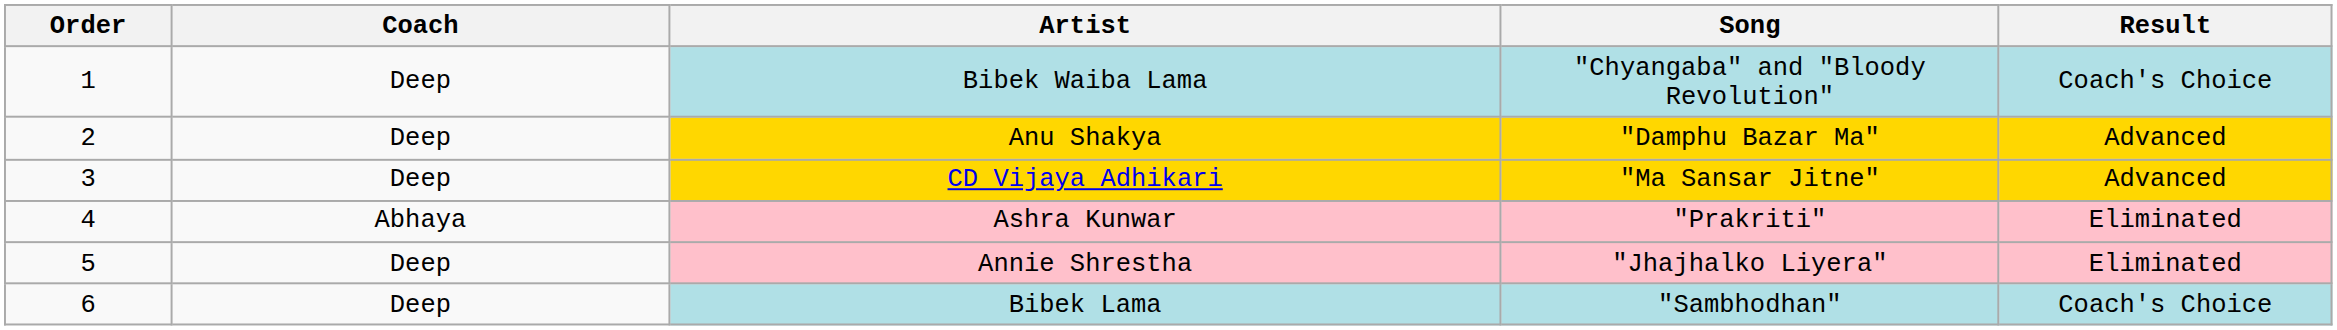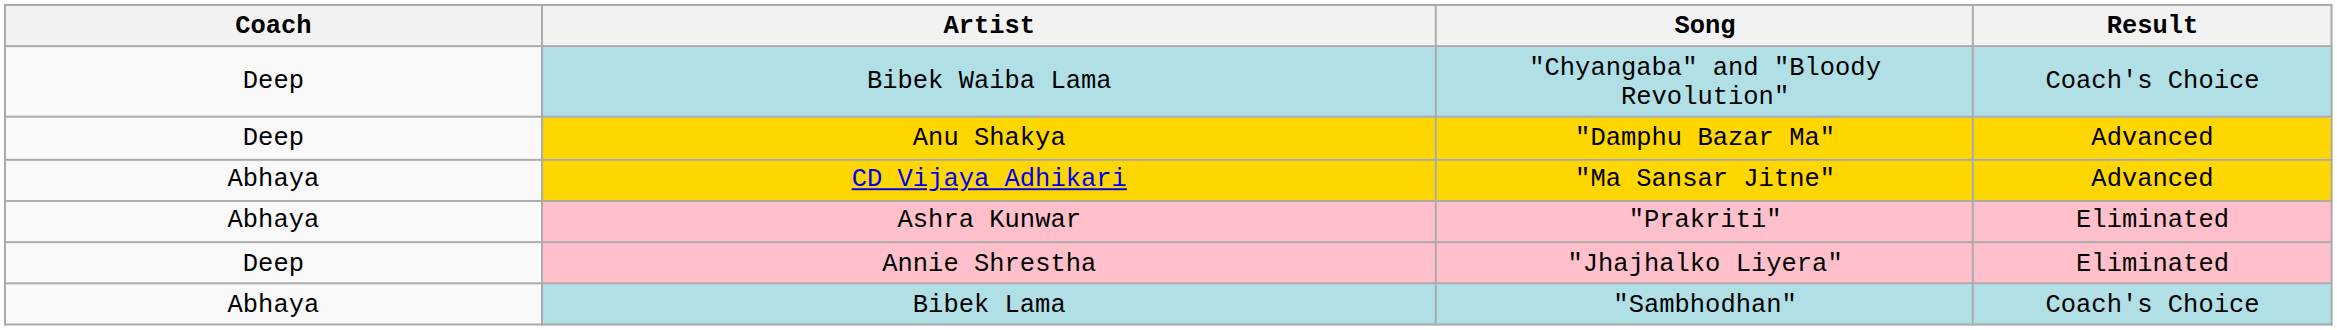- column: Order | 1 | 2 | 3 | 4 | 5 | 6
CD Vijaya Adhikari | Coach: Deep -> Abhaya
Bibek Lama | Coach: Deep -> Abhaya
